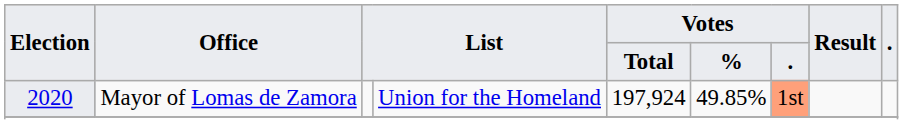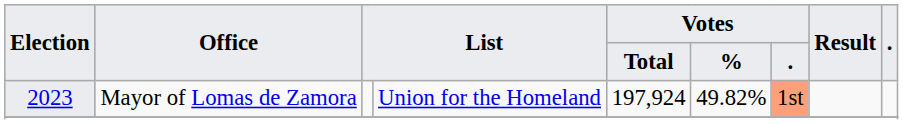Mayor of Lomas de Zamora | Election: 2020 -> 2023
Mayor of Lomas de Zamora | Votes / %: 49.85% -> 49.82%
